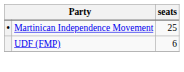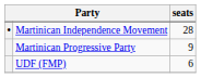Martinican Independence Movement | seats: 25 -> 28
+ row: Martinican Progressive Party | 9
